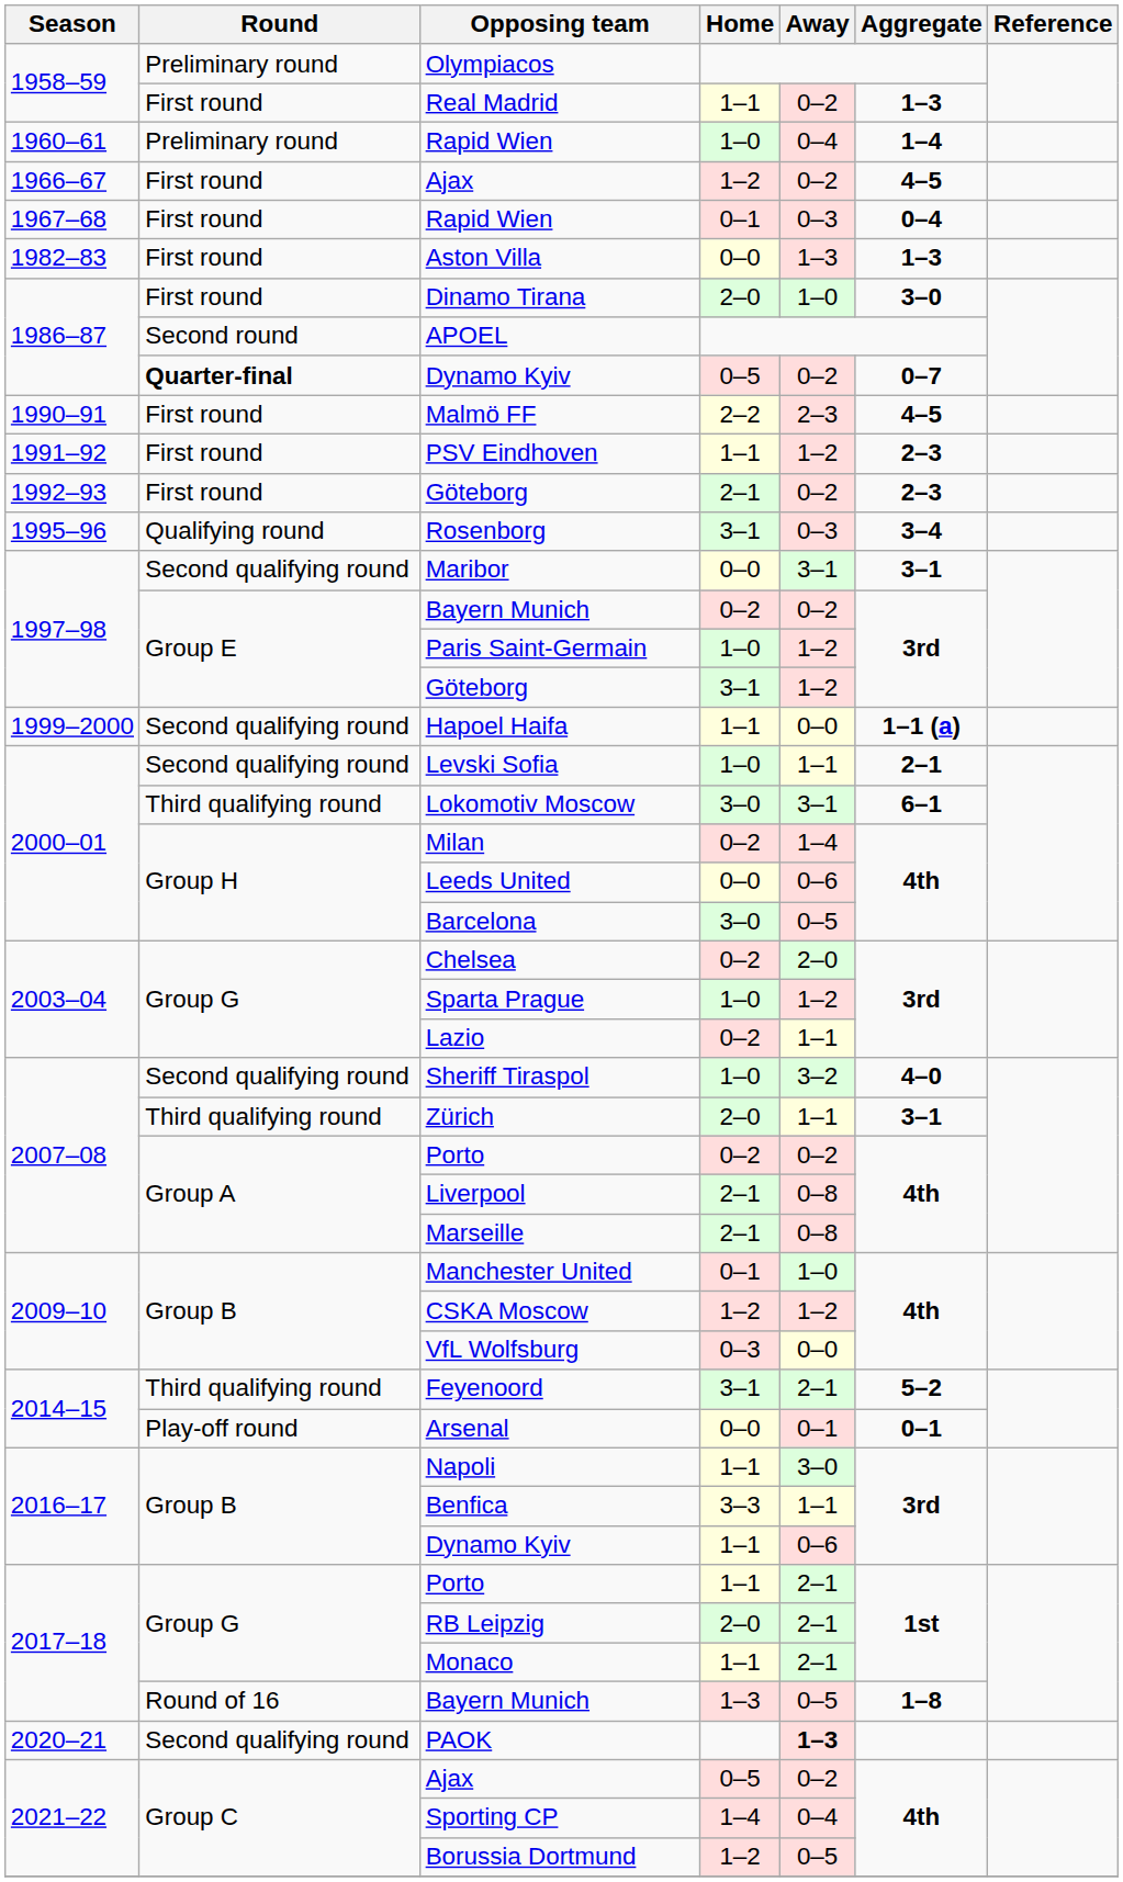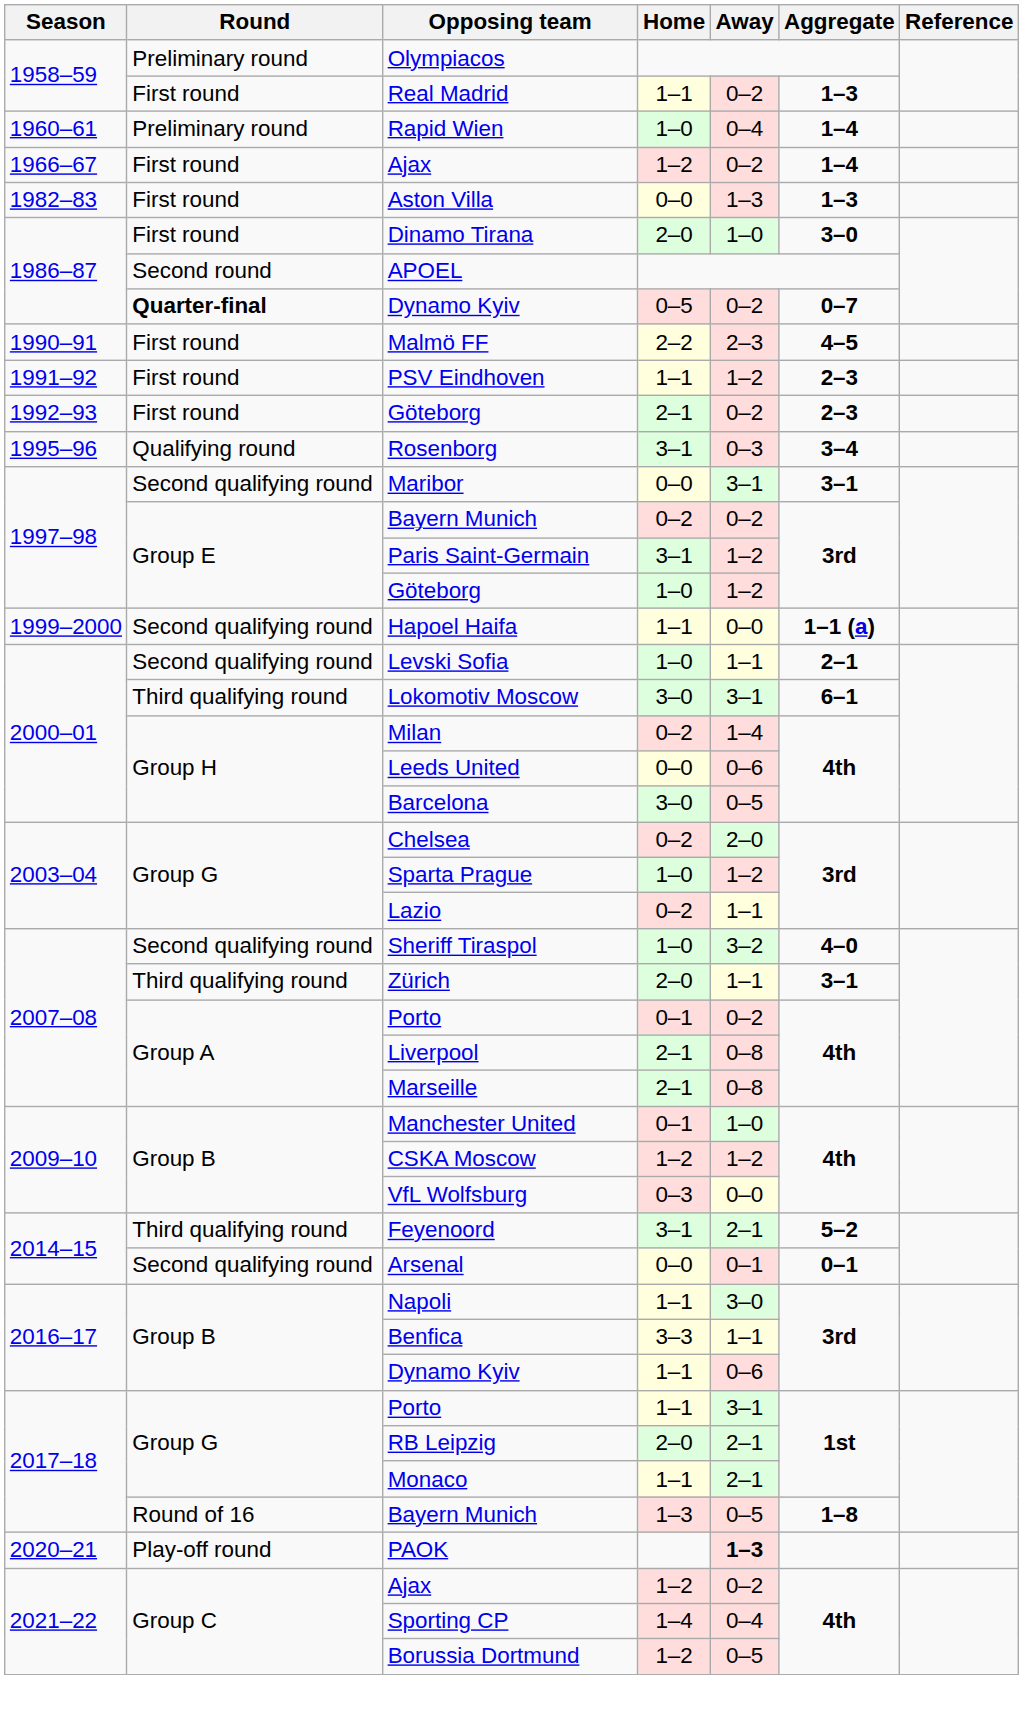1966–67 / Ajax | Aggregate: 4–5 -> 1–4
- row: 1967–68 | First round | Rapid Wien | 0–1 | 0–3 | 0–4
Paris Saint-Germain | Home: 1–0 -> 3–1
1997–98 / Göteborg | Home: 3–1 -> 1–0
2007–08 / Porto | Home: 0–2 -> 0–1
Arsenal | Round: Play-off round -> Second qualifying round
2017–18 / Porto | Away: 2–1 -> 3–1
PAOK | Round: Second qualifying round -> Play-off round
2021–22 / Ajax | Home: 0–5 -> 1–2
